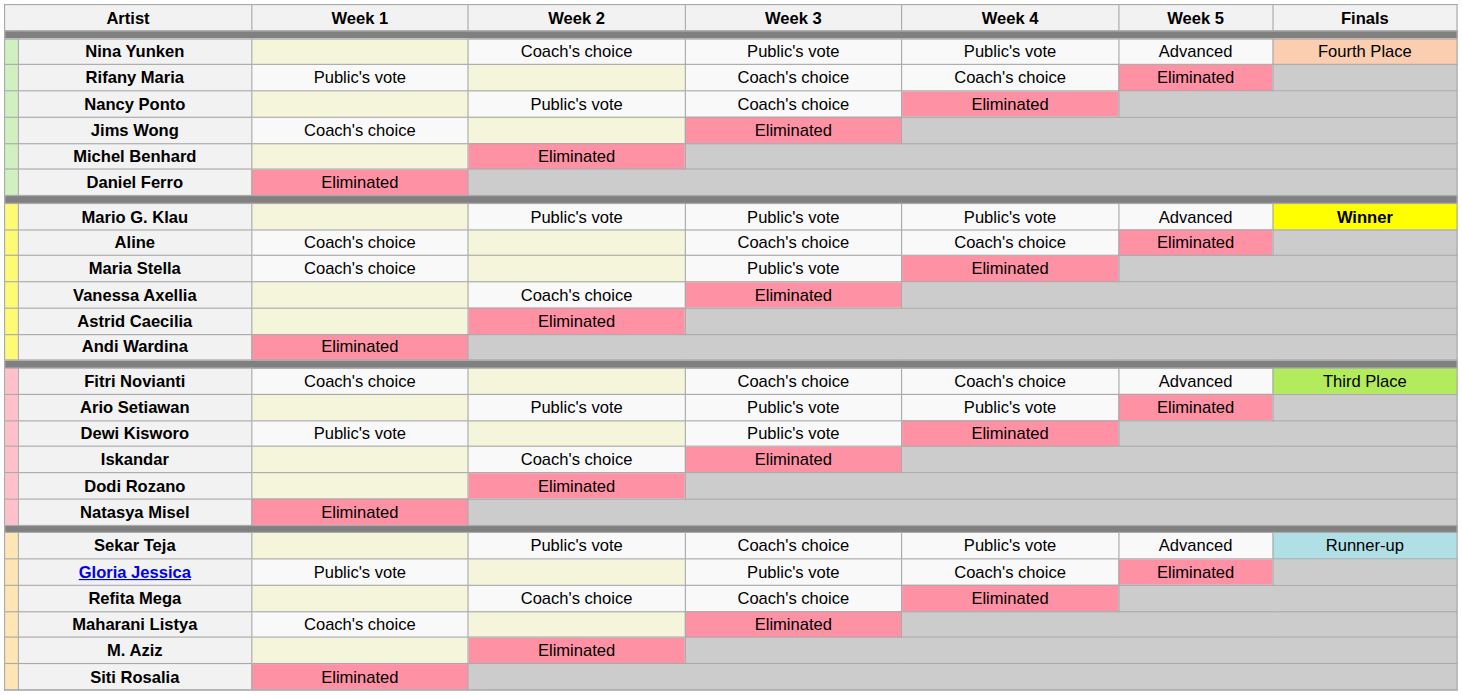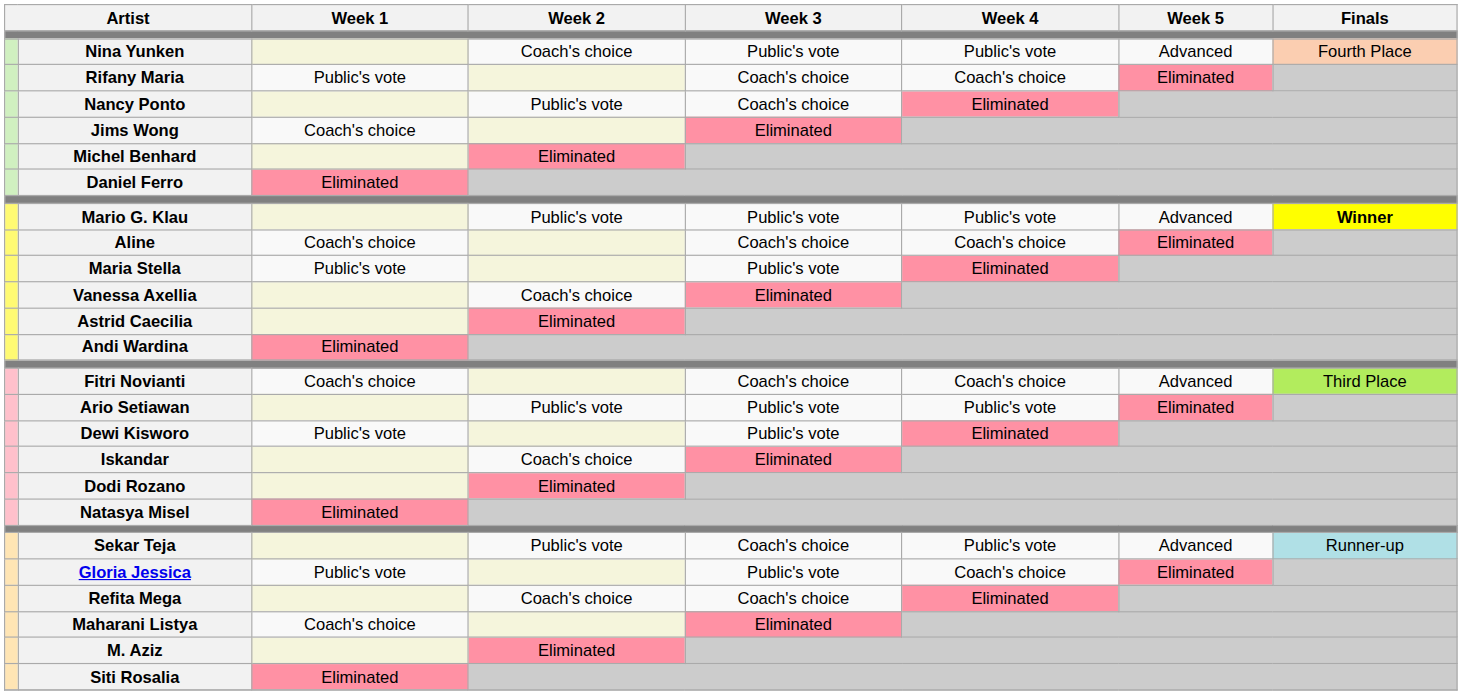Maria Stella | Week 1: Coach's choice -> Public's vote
